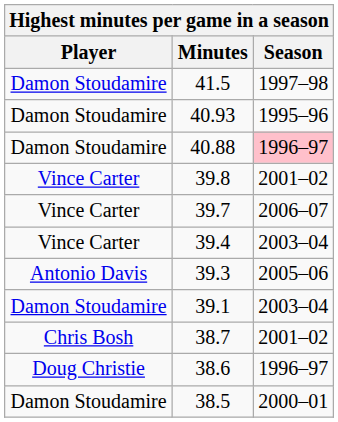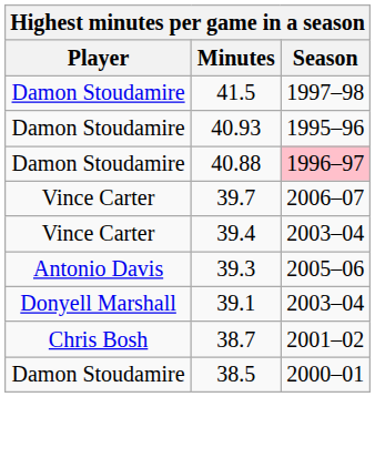- row: Vince Carter | 39.8 | 2001–02
39.1 | Player: Damon Stoudamire -> Donyell Marshall
- row: Doug Christie | 38.6 | 1996–97
